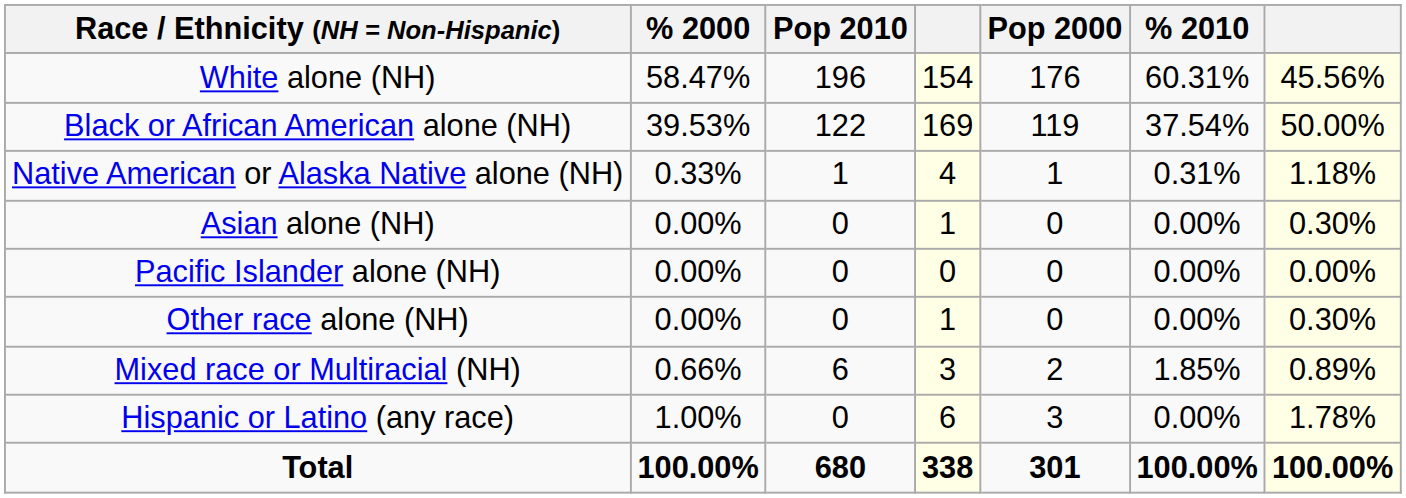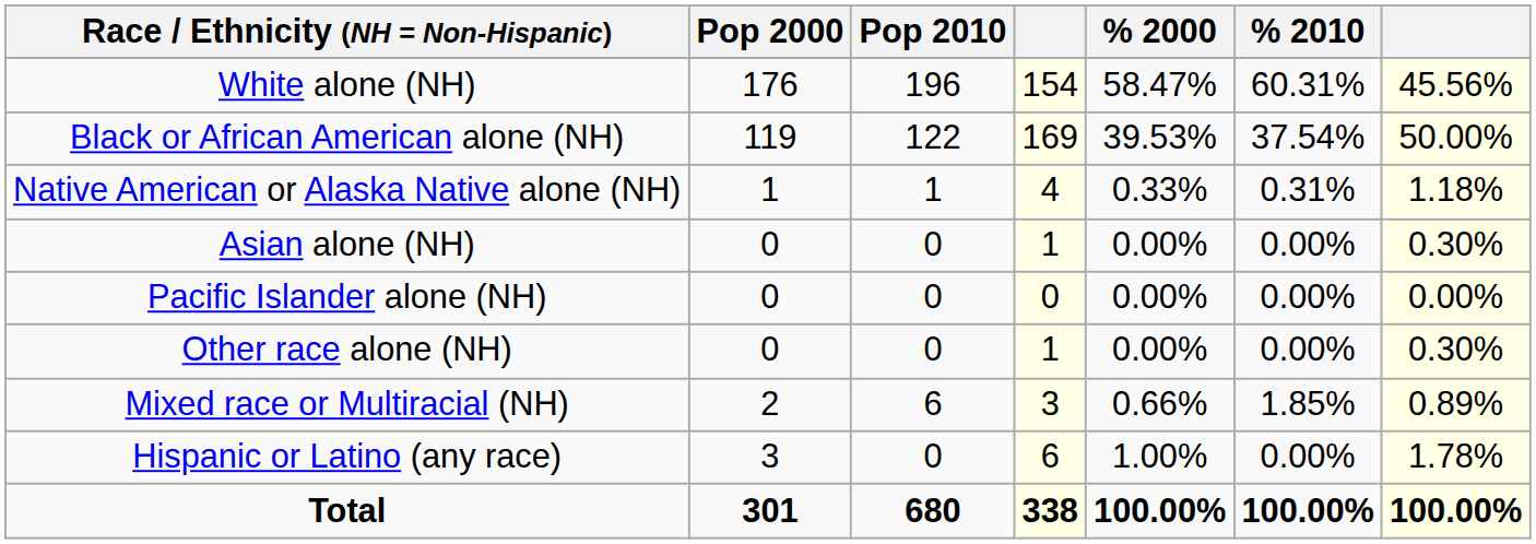columns swapped: Pop 2000 <-> % 2000
